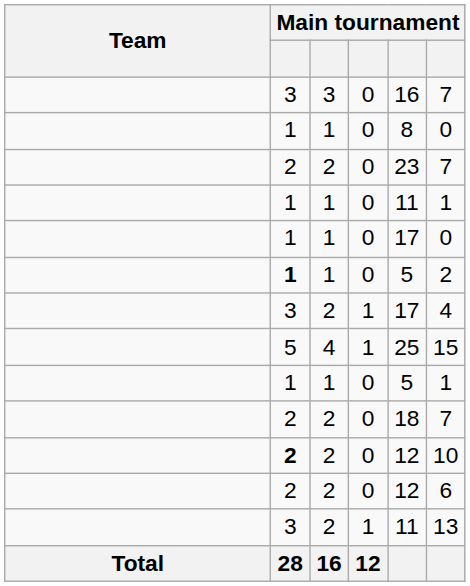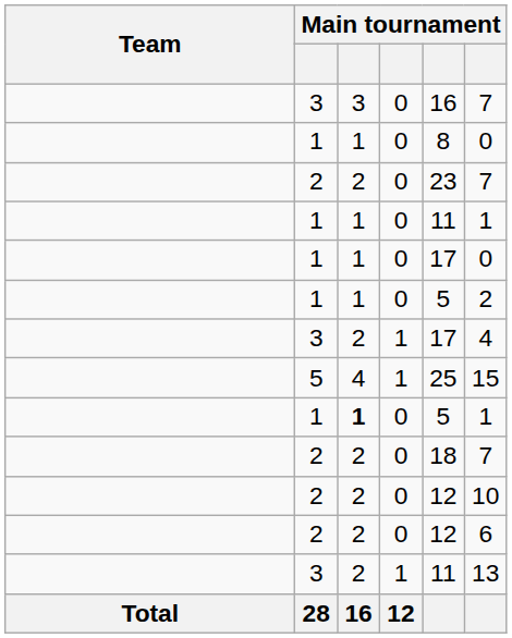row 8 | column 2: bold -> normal
row 11 | column 3: normal -> bold
row 13 | column 2: bold -> normal
